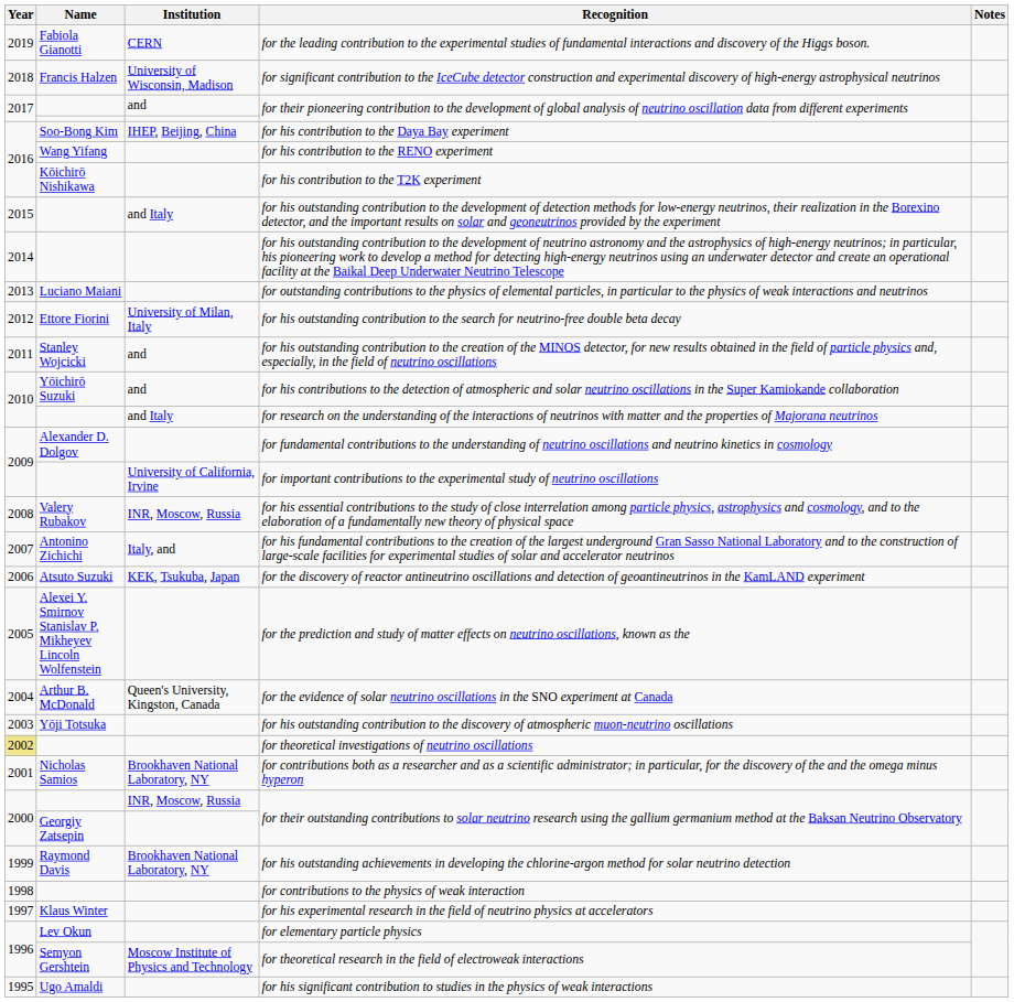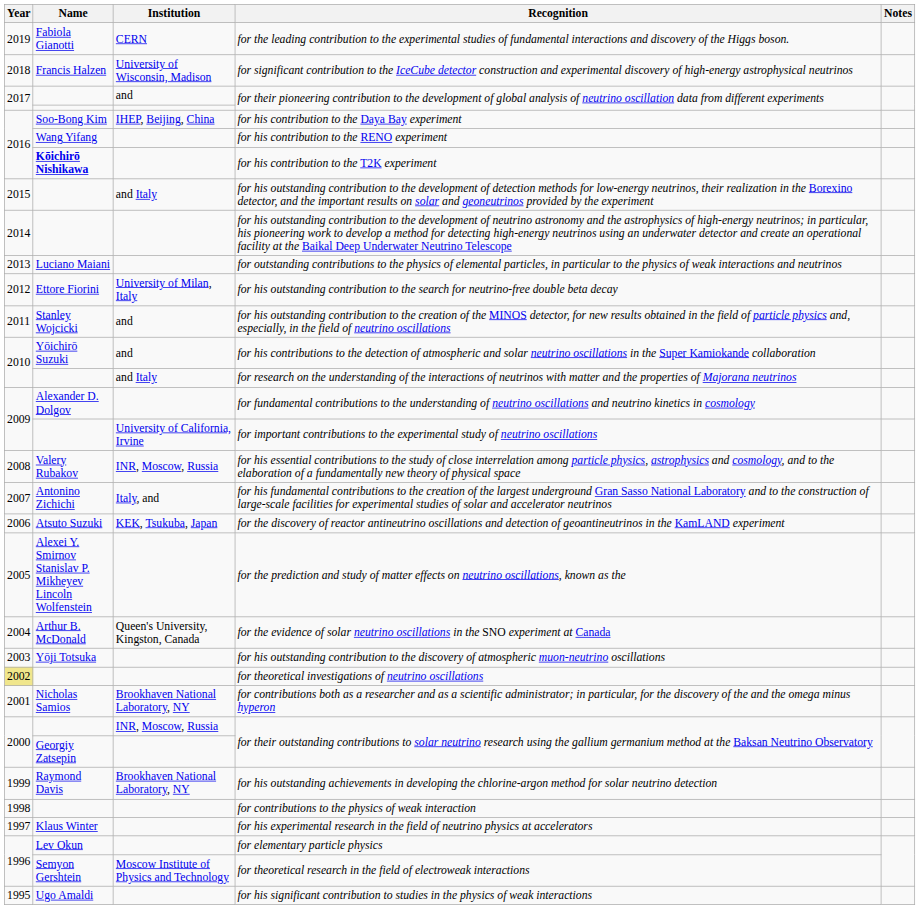for his contribution to the T2K experiment | Name: normal -> bold
